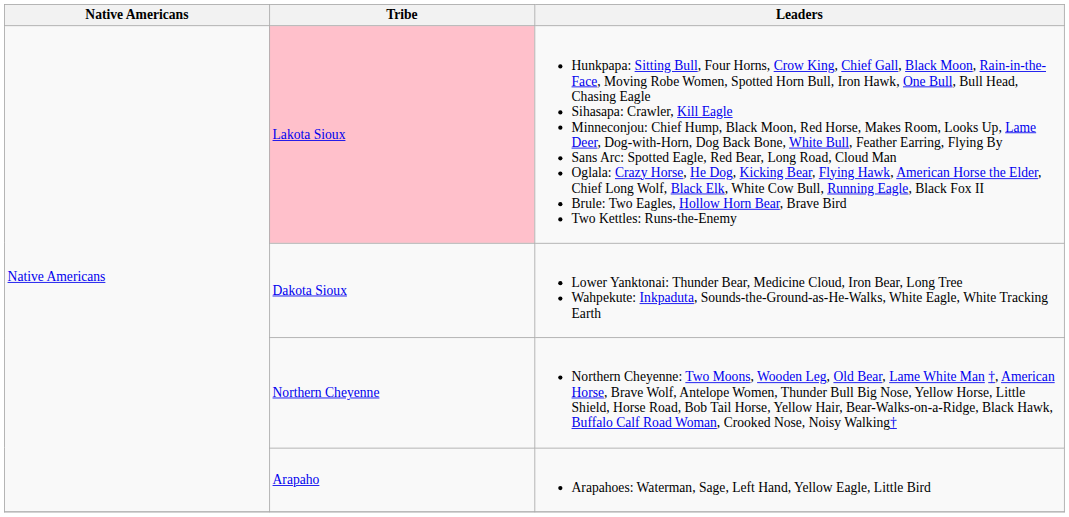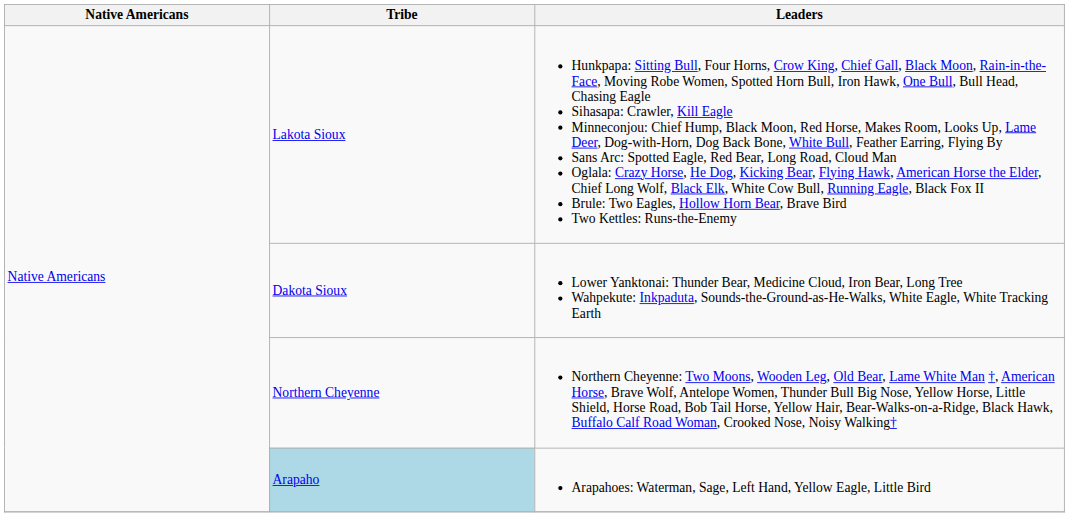Lakota Sioux | Tribe: pink background -> no background
Arapaho | Tribe: no background -> lightblue background
